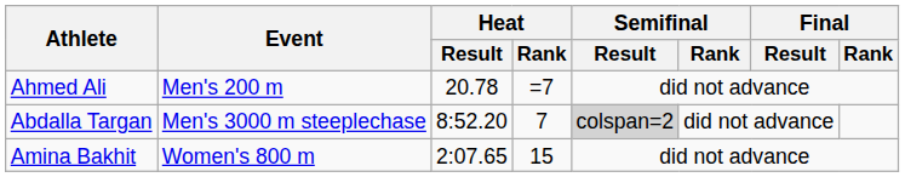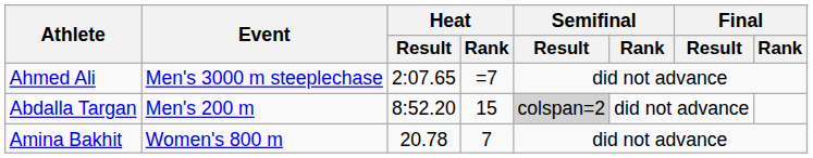Ahmed Ali | Event: Men's 200 m -> Men's 3000 m steeplechase
Ahmed Ali | Heat / Result: 20.78 -> 2:07.65
Abdalla Targan | Event: Men's 3000 m steeplechase -> Men's 200 m
Abdalla Targan | Heat / Rank: 7 -> 15
Amina Bakhit | Heat / Result: 2:07.65 -> 20.78
Amina Bakhit | Heat / Rank: 15 -> 7
